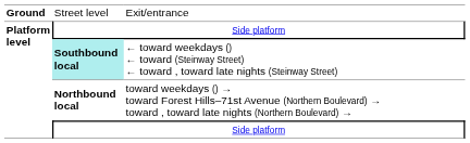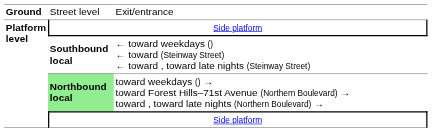Southbound local | column 2: paleturquoise background -> no background
Northbound local | column 2: no background -> lightgreen background
